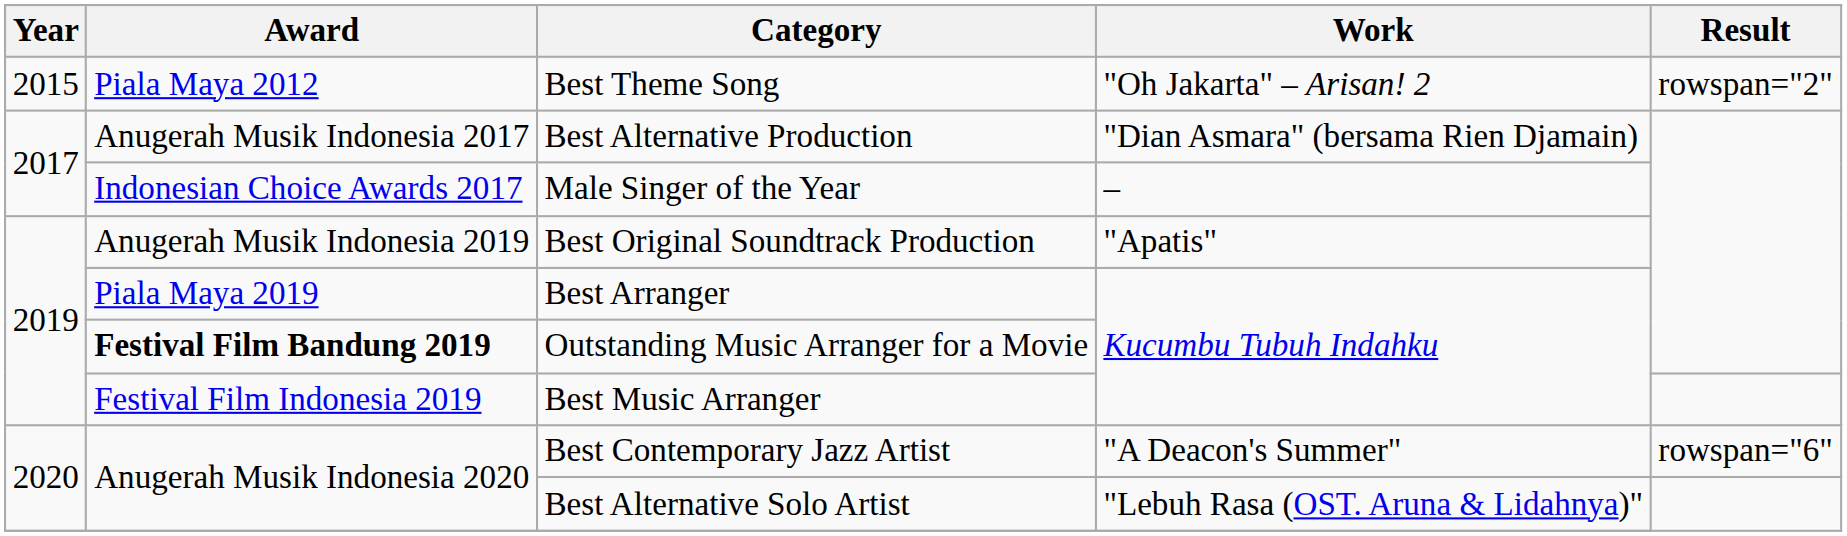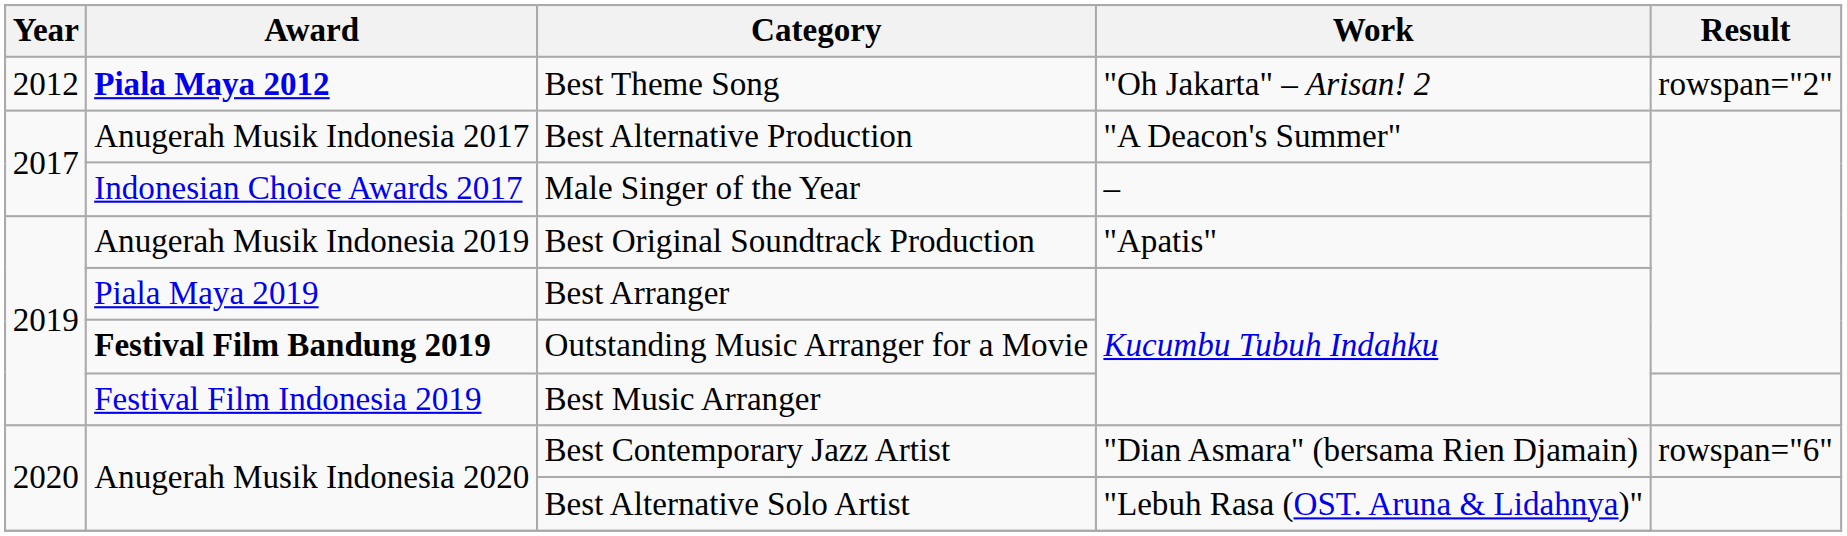Best Theme Song | Year: 2015 -> 2012
Best Theme Song | Award: normal -> bold
Best Alternative Production | Work: "Dian Asmara" (bersama Rien Djamain) -> "A Deacon's Summer"
Best Contemporary Jazz Artist | Work: "A Deacon's Summer" -> "Dian Asmara" (bersama Rien Djamain)
